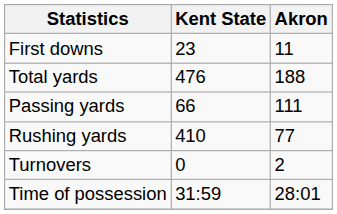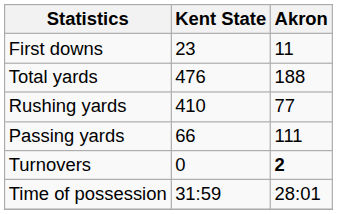rows swapped: Rushing yards <-> Passing yards
Turnovers | Akron: normal -> bold
